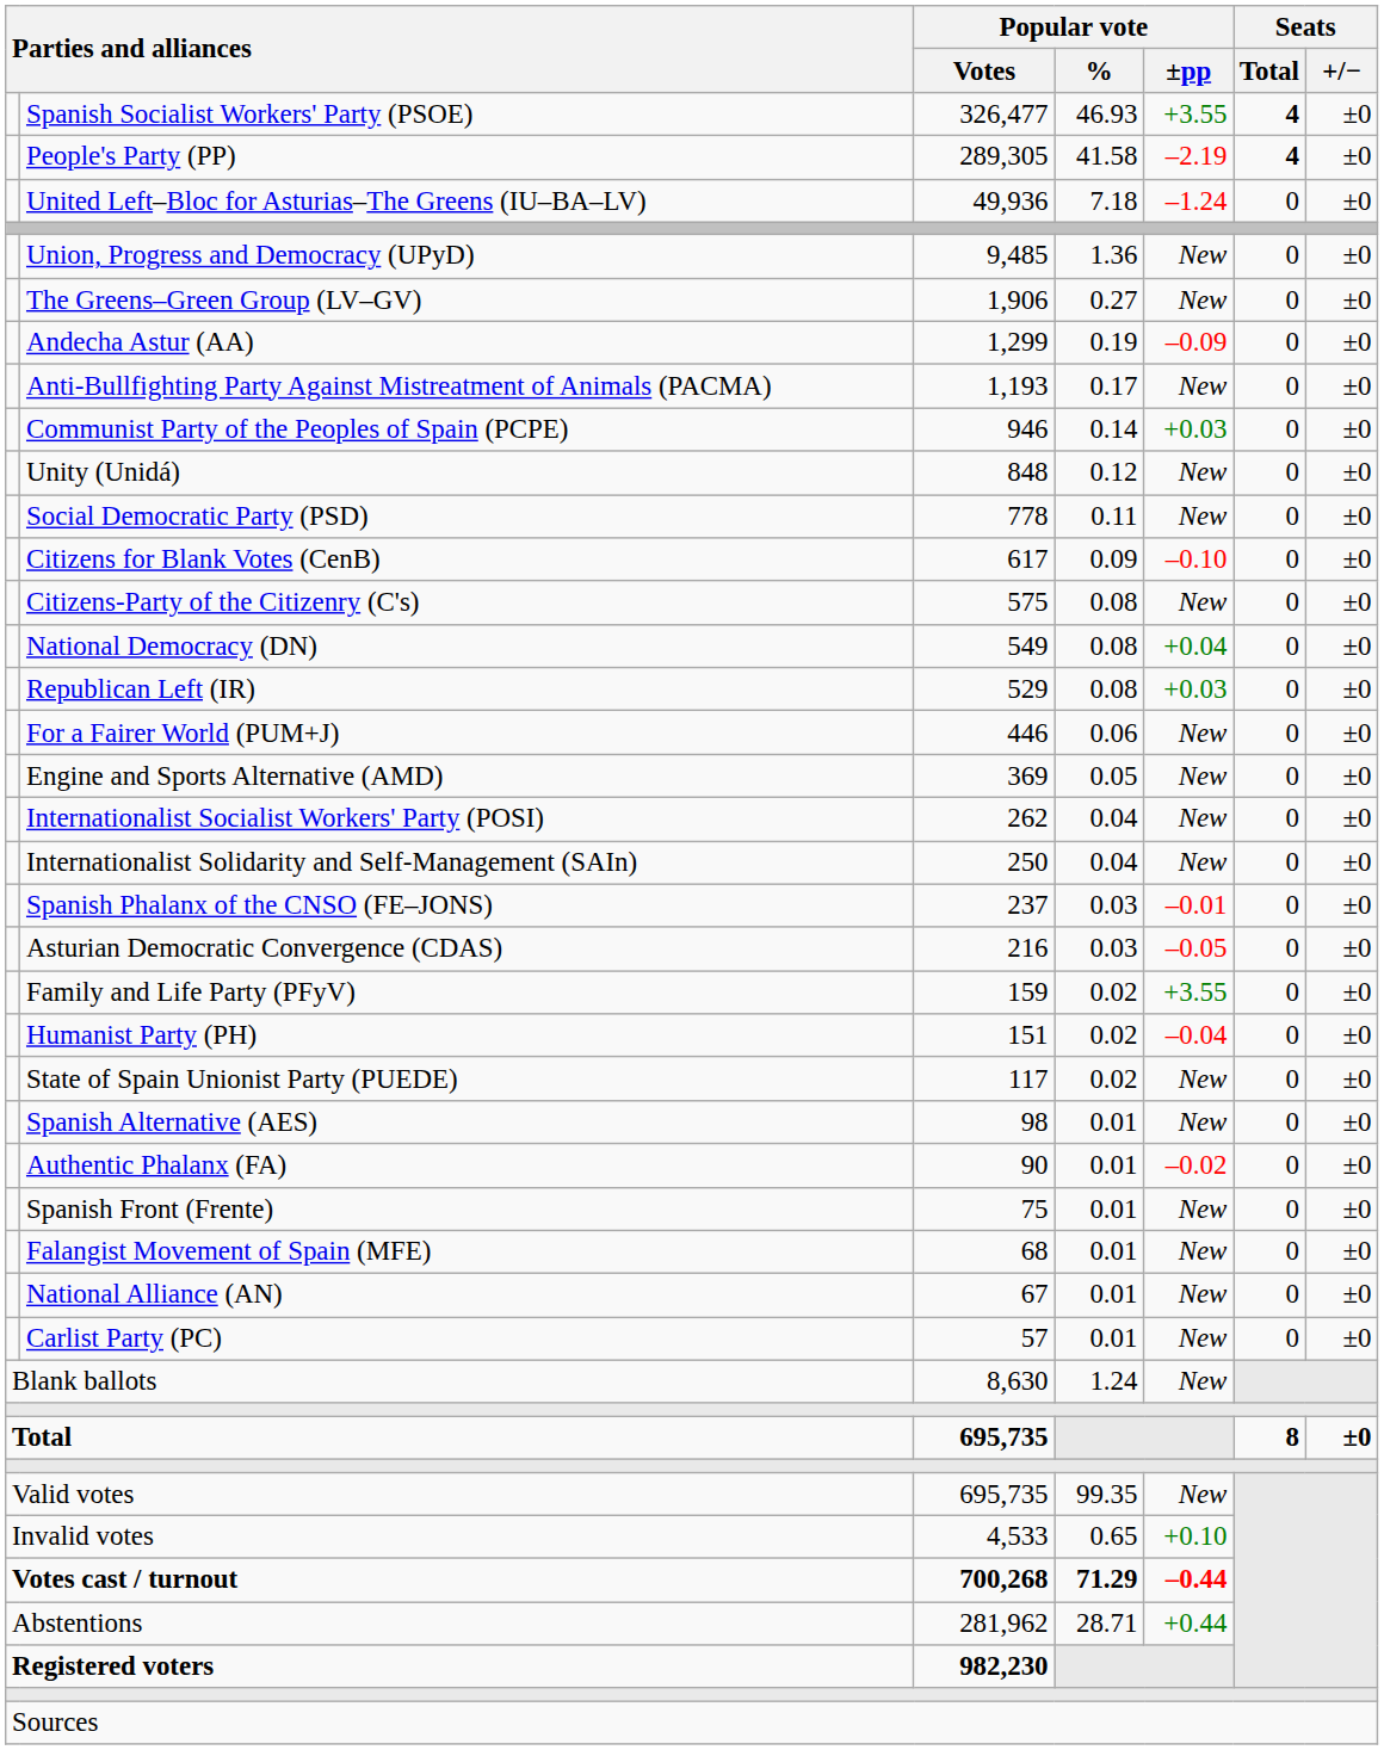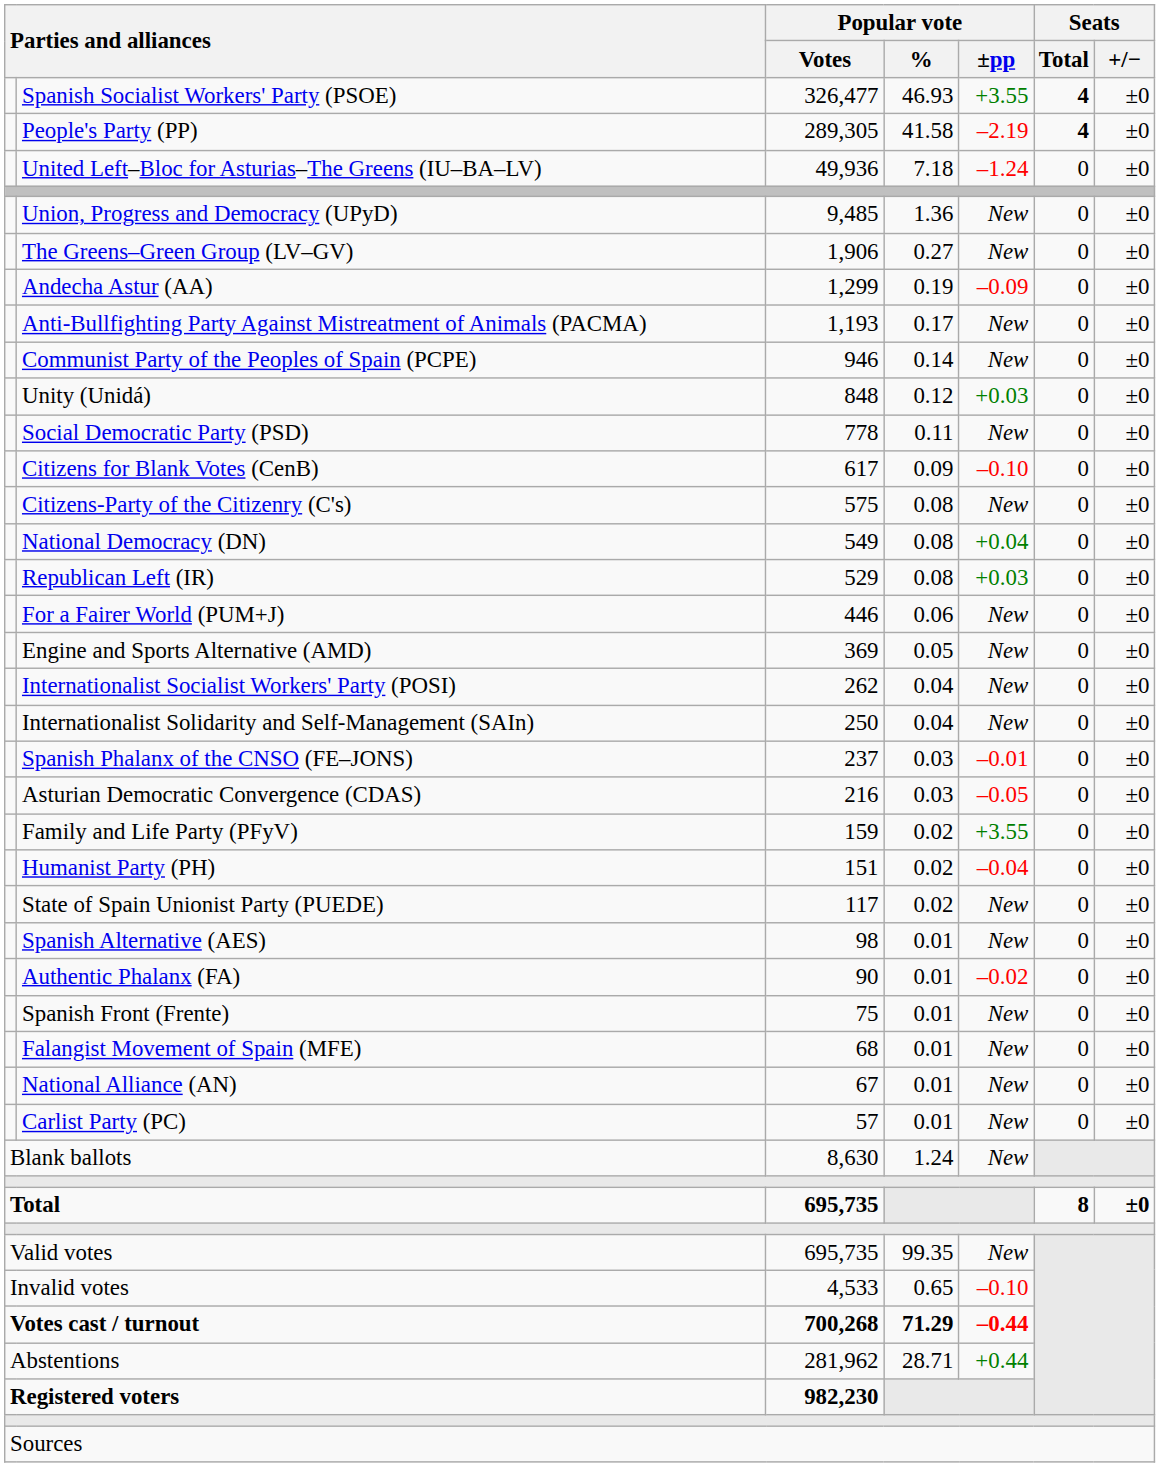Communist Party of the Peoples of Spain (PCPE) | Popular vote / ±pp: +0.03 -> New
Unity (Unidá) | Popular vote / ±pp: New -> +0.03
Invalid votes | Popular vote / ±pp: +0.10 -> –0.10
